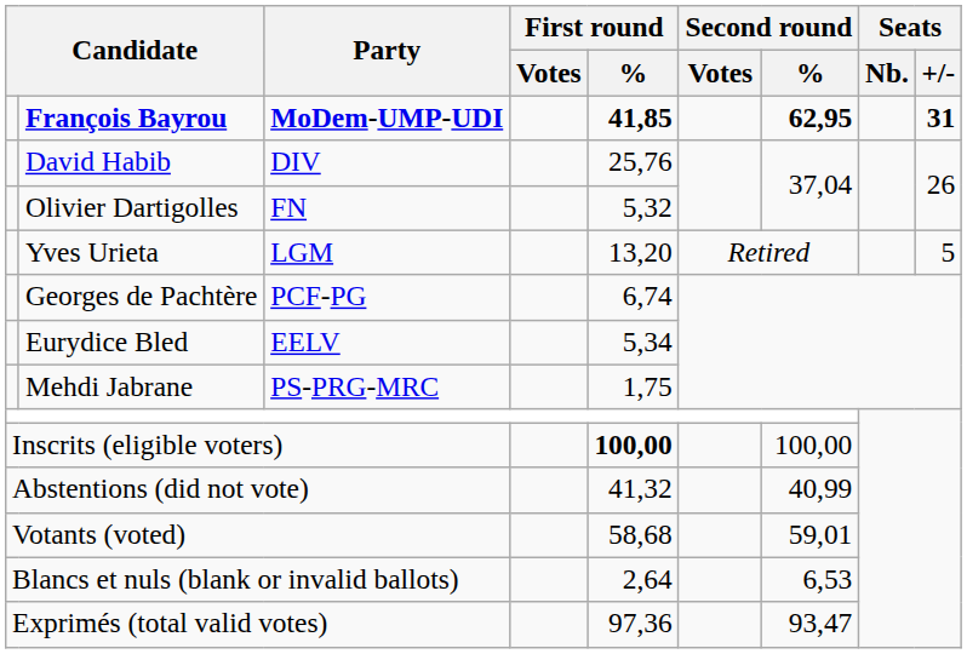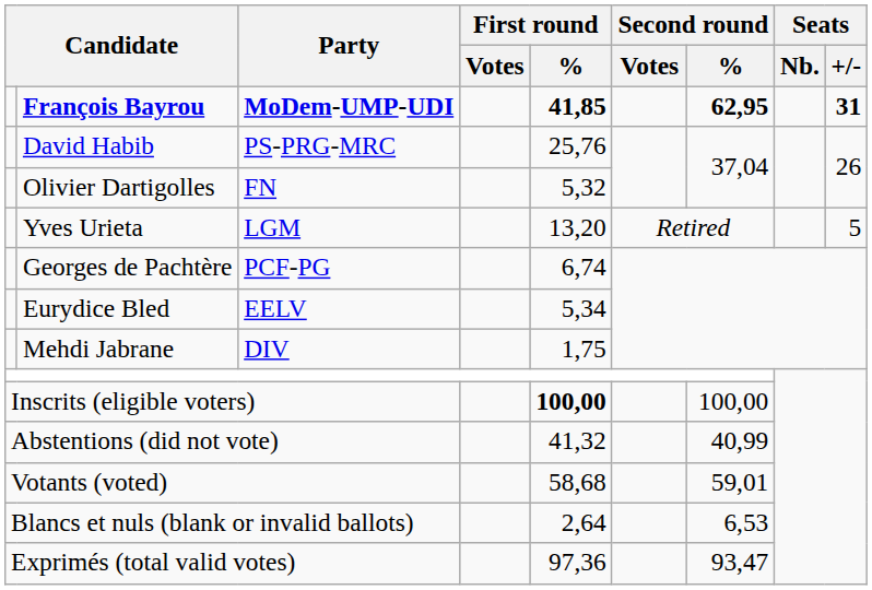David Habib | Party: DIV -> PS-PRG-MRC
Mehdi Jabrane | Party: PS-PRG-MRC -> DIV
